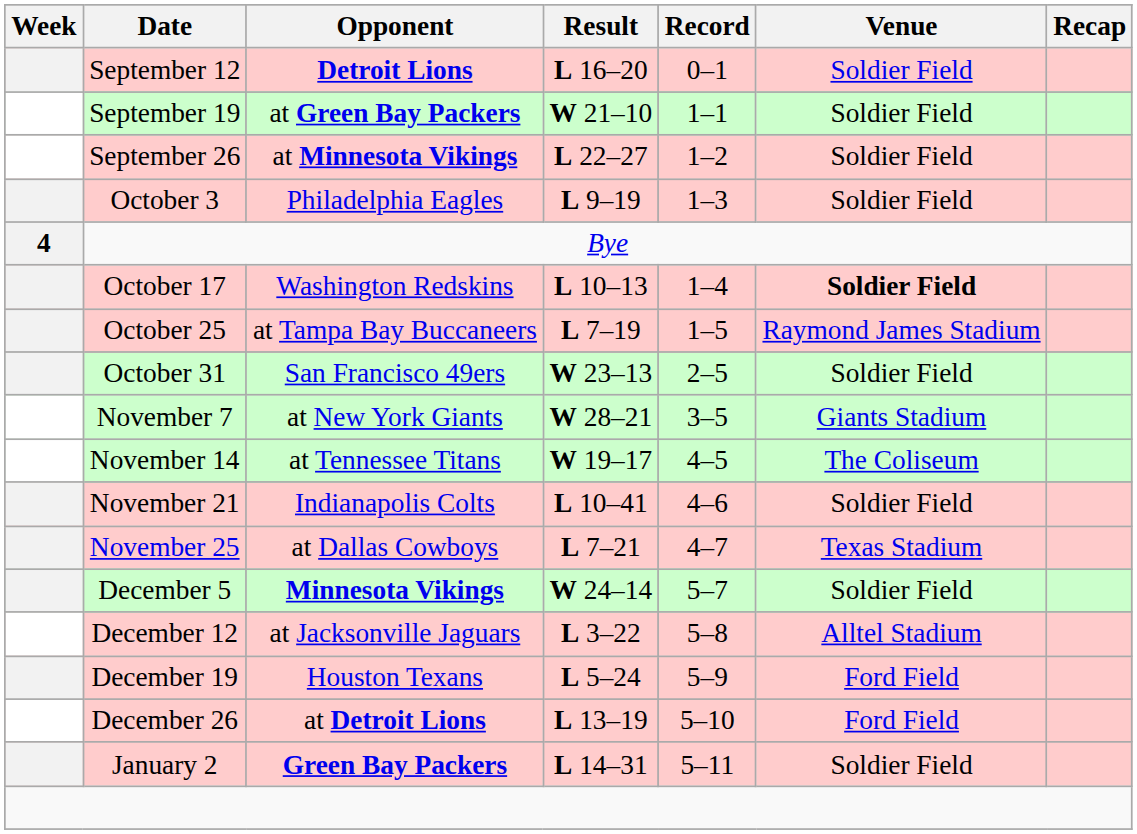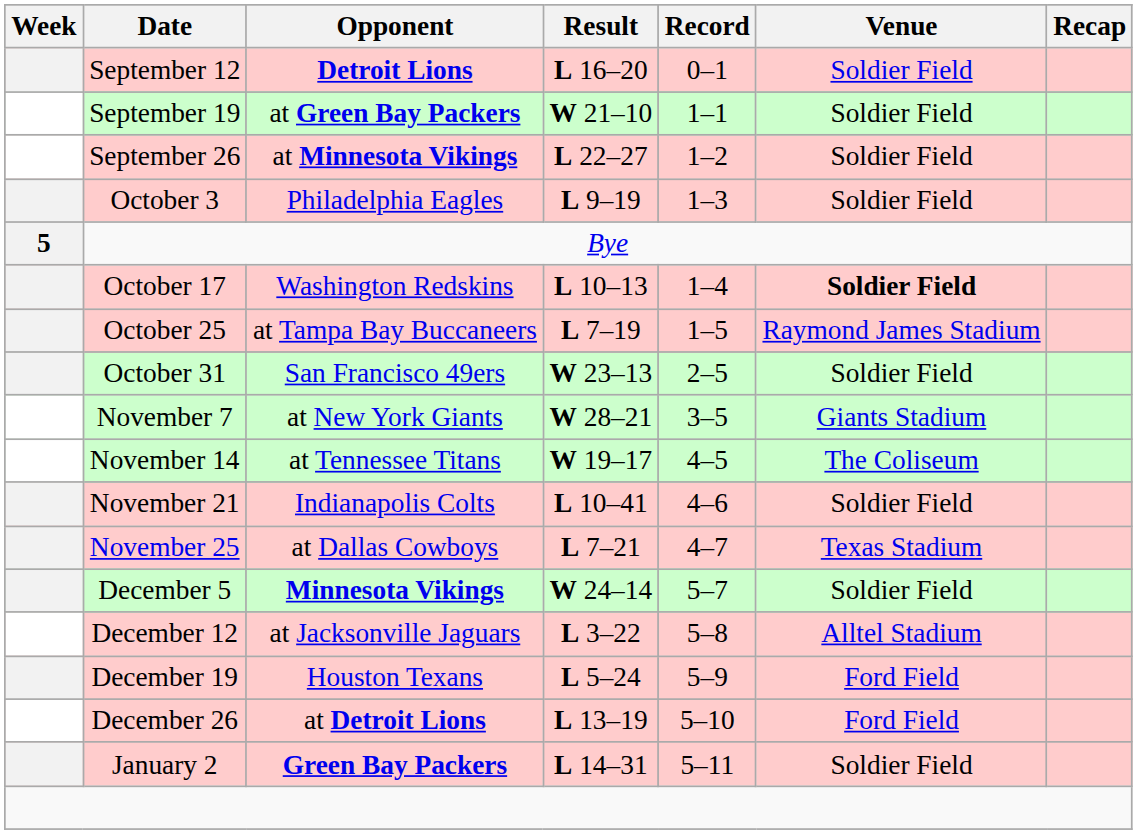Bye | Week: 4 -> 5
